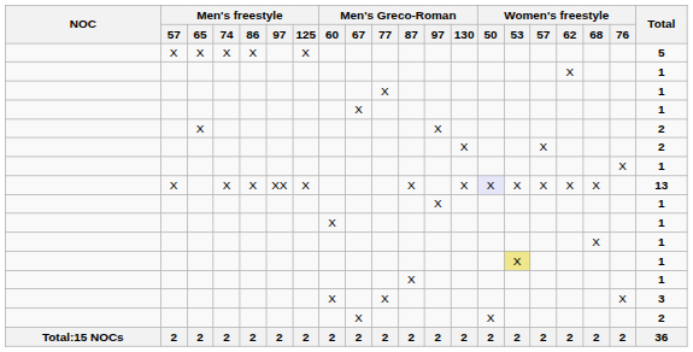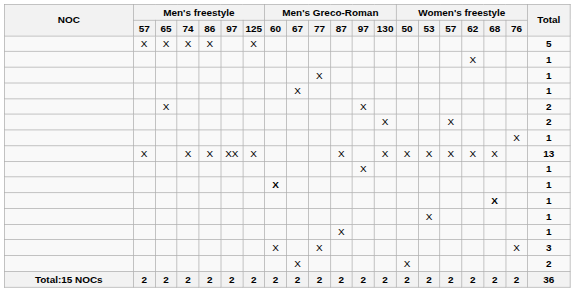row 10 | Women's freestyle / 50: lavender background -> no background
row 12 | Men's Greco-Roman / 60: normal -> bold
row 13 | Women's freestyle / 68: normal -> bold
row 14 | Women's freestyle / 53: khaki background -> no background
